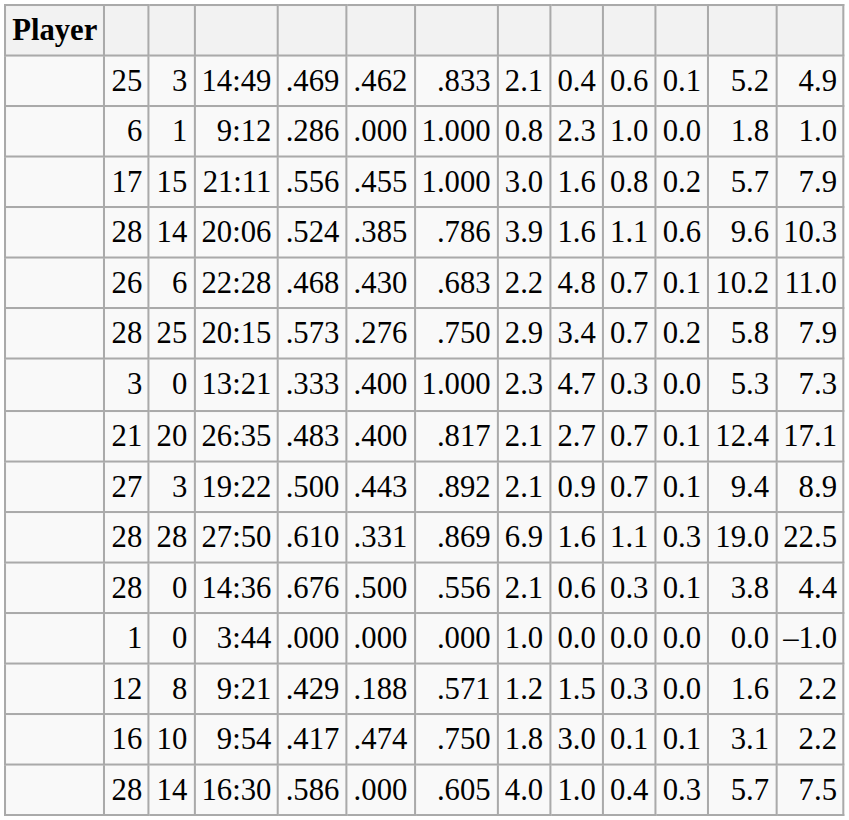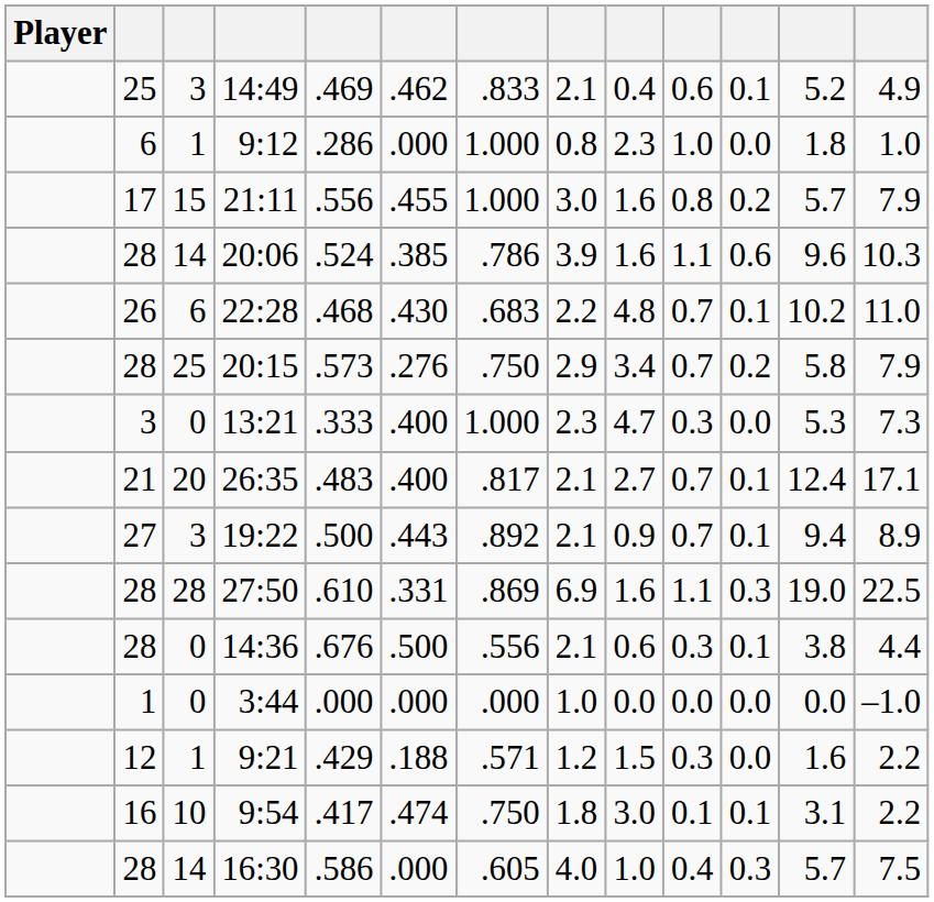9:21 | column 3: 8 -> 1
